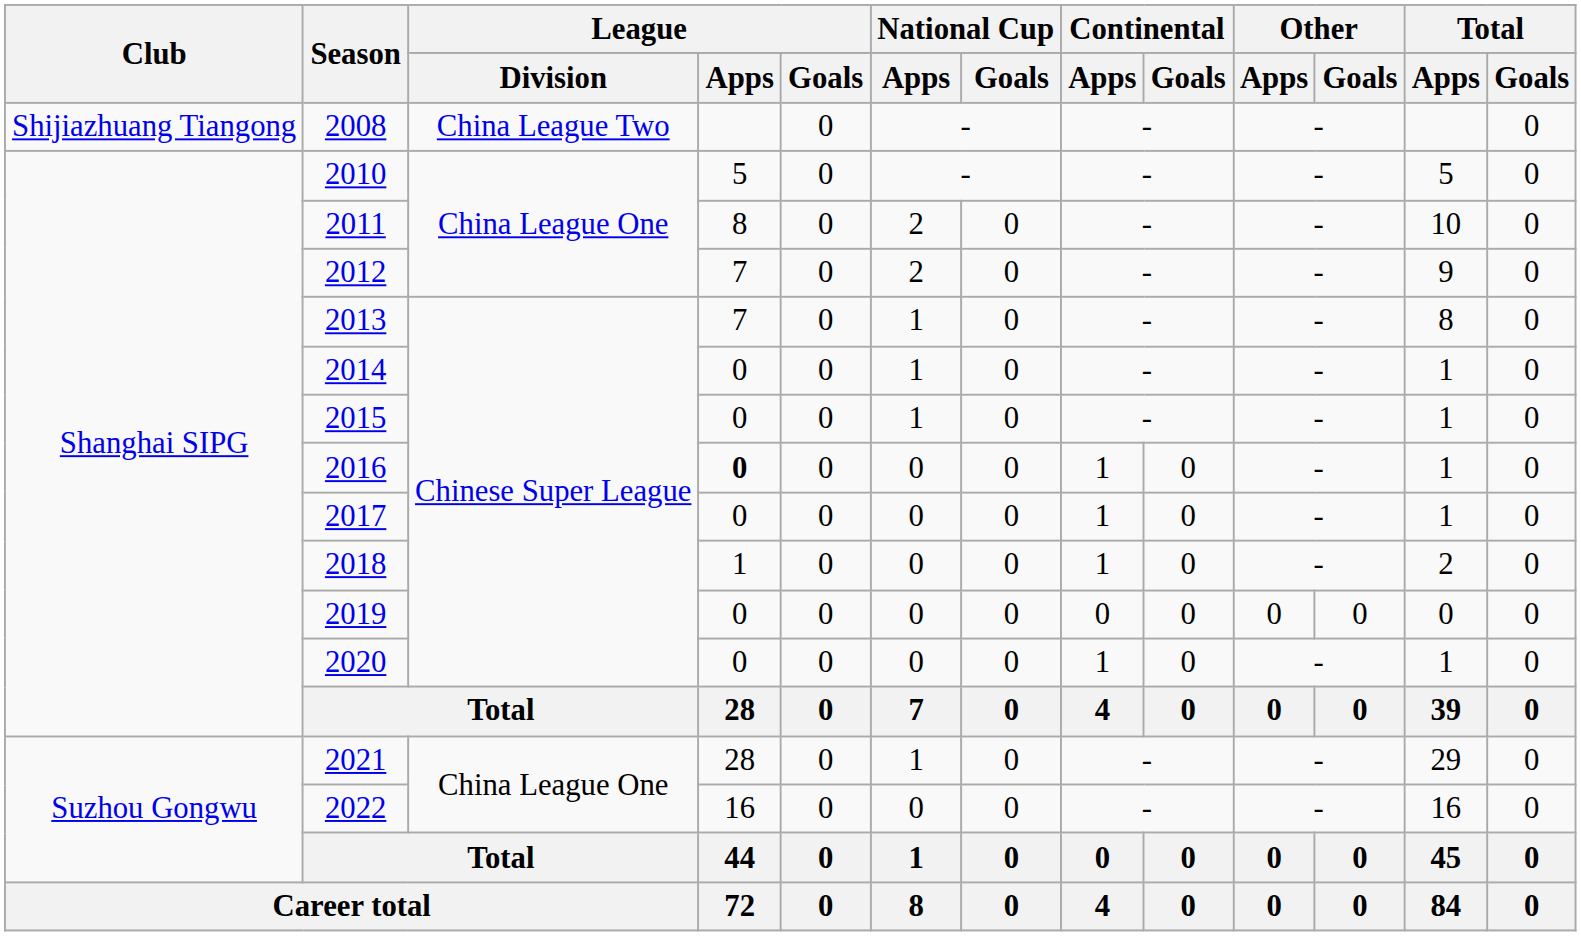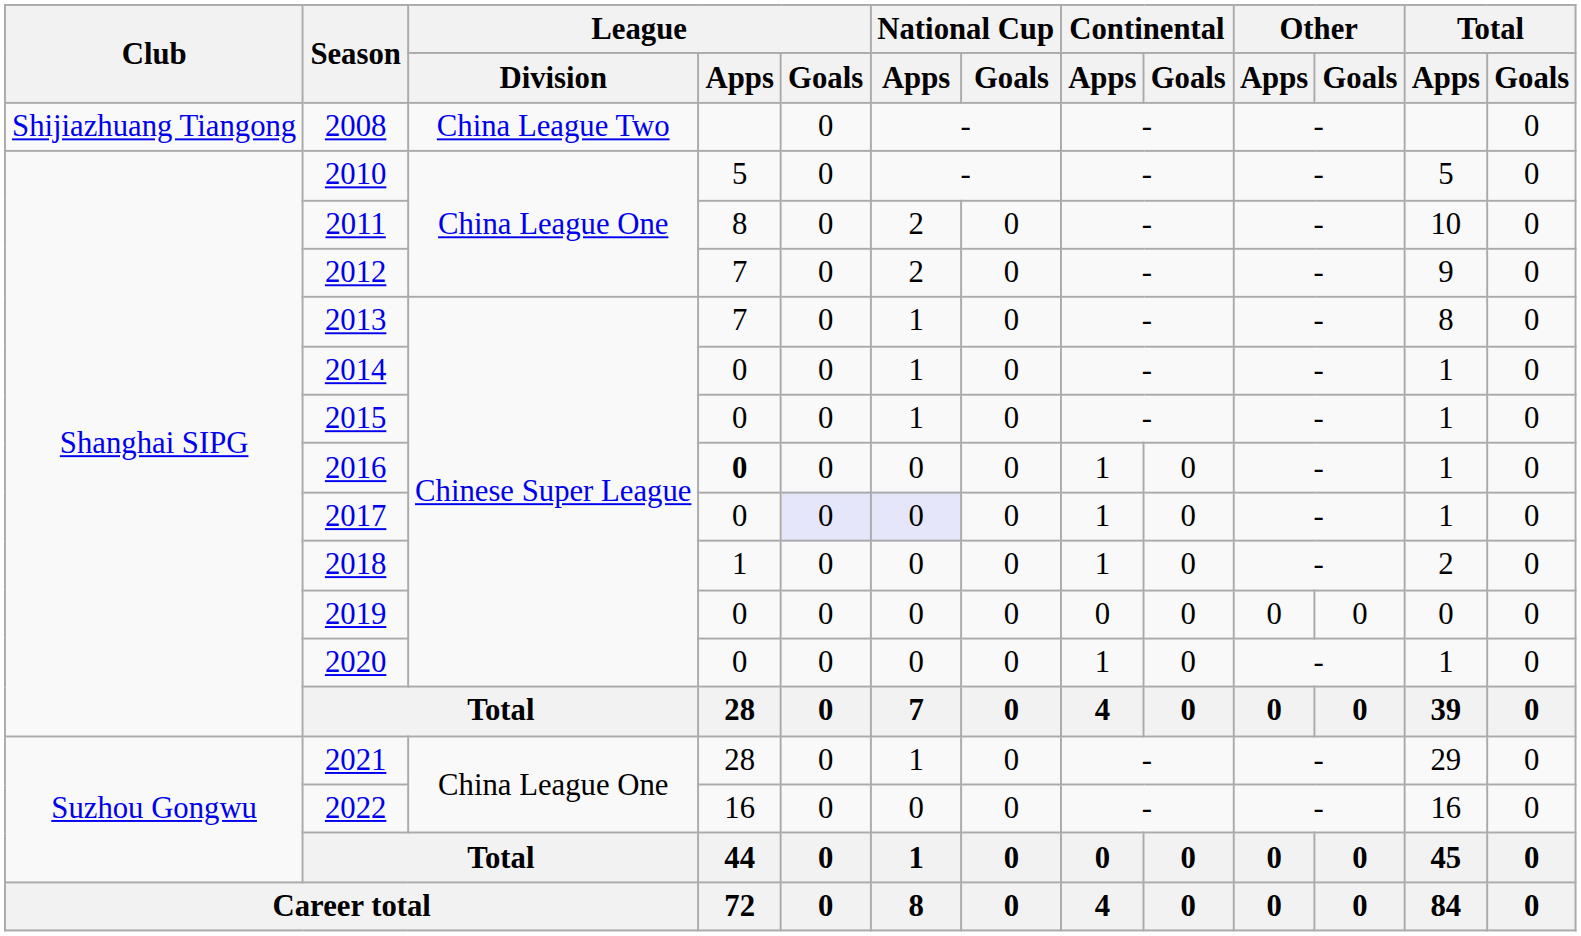2017 | League / Goals: no background -> lavender background
2017 | National Cup / Apps: no background -> lavender background
